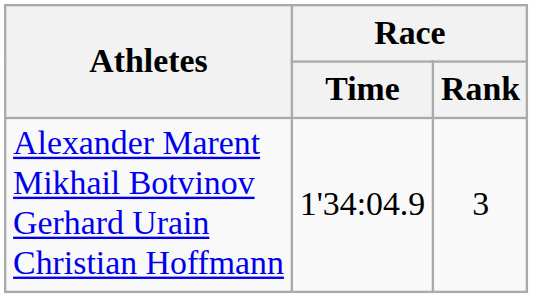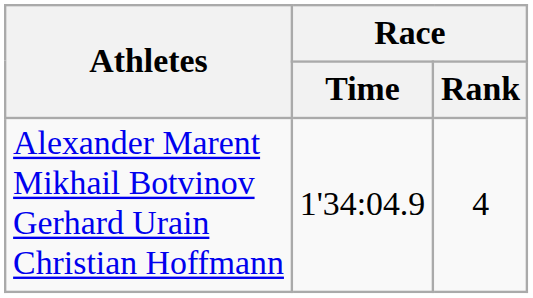row 3 | Race / Rank: 3 -> 4
